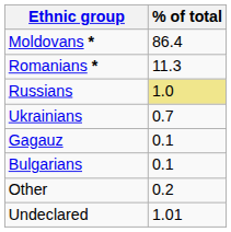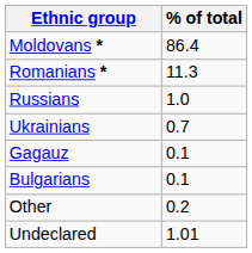Russians | % of total: khaki background -> no background
